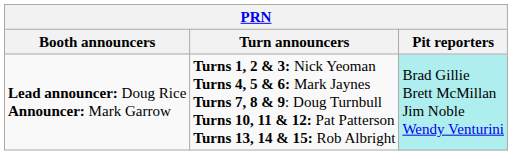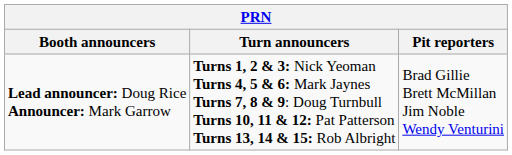Lead announcer: Doug Rice Announcer: Mark Garrow | Pit reporters: paleturquoise background -> no background
